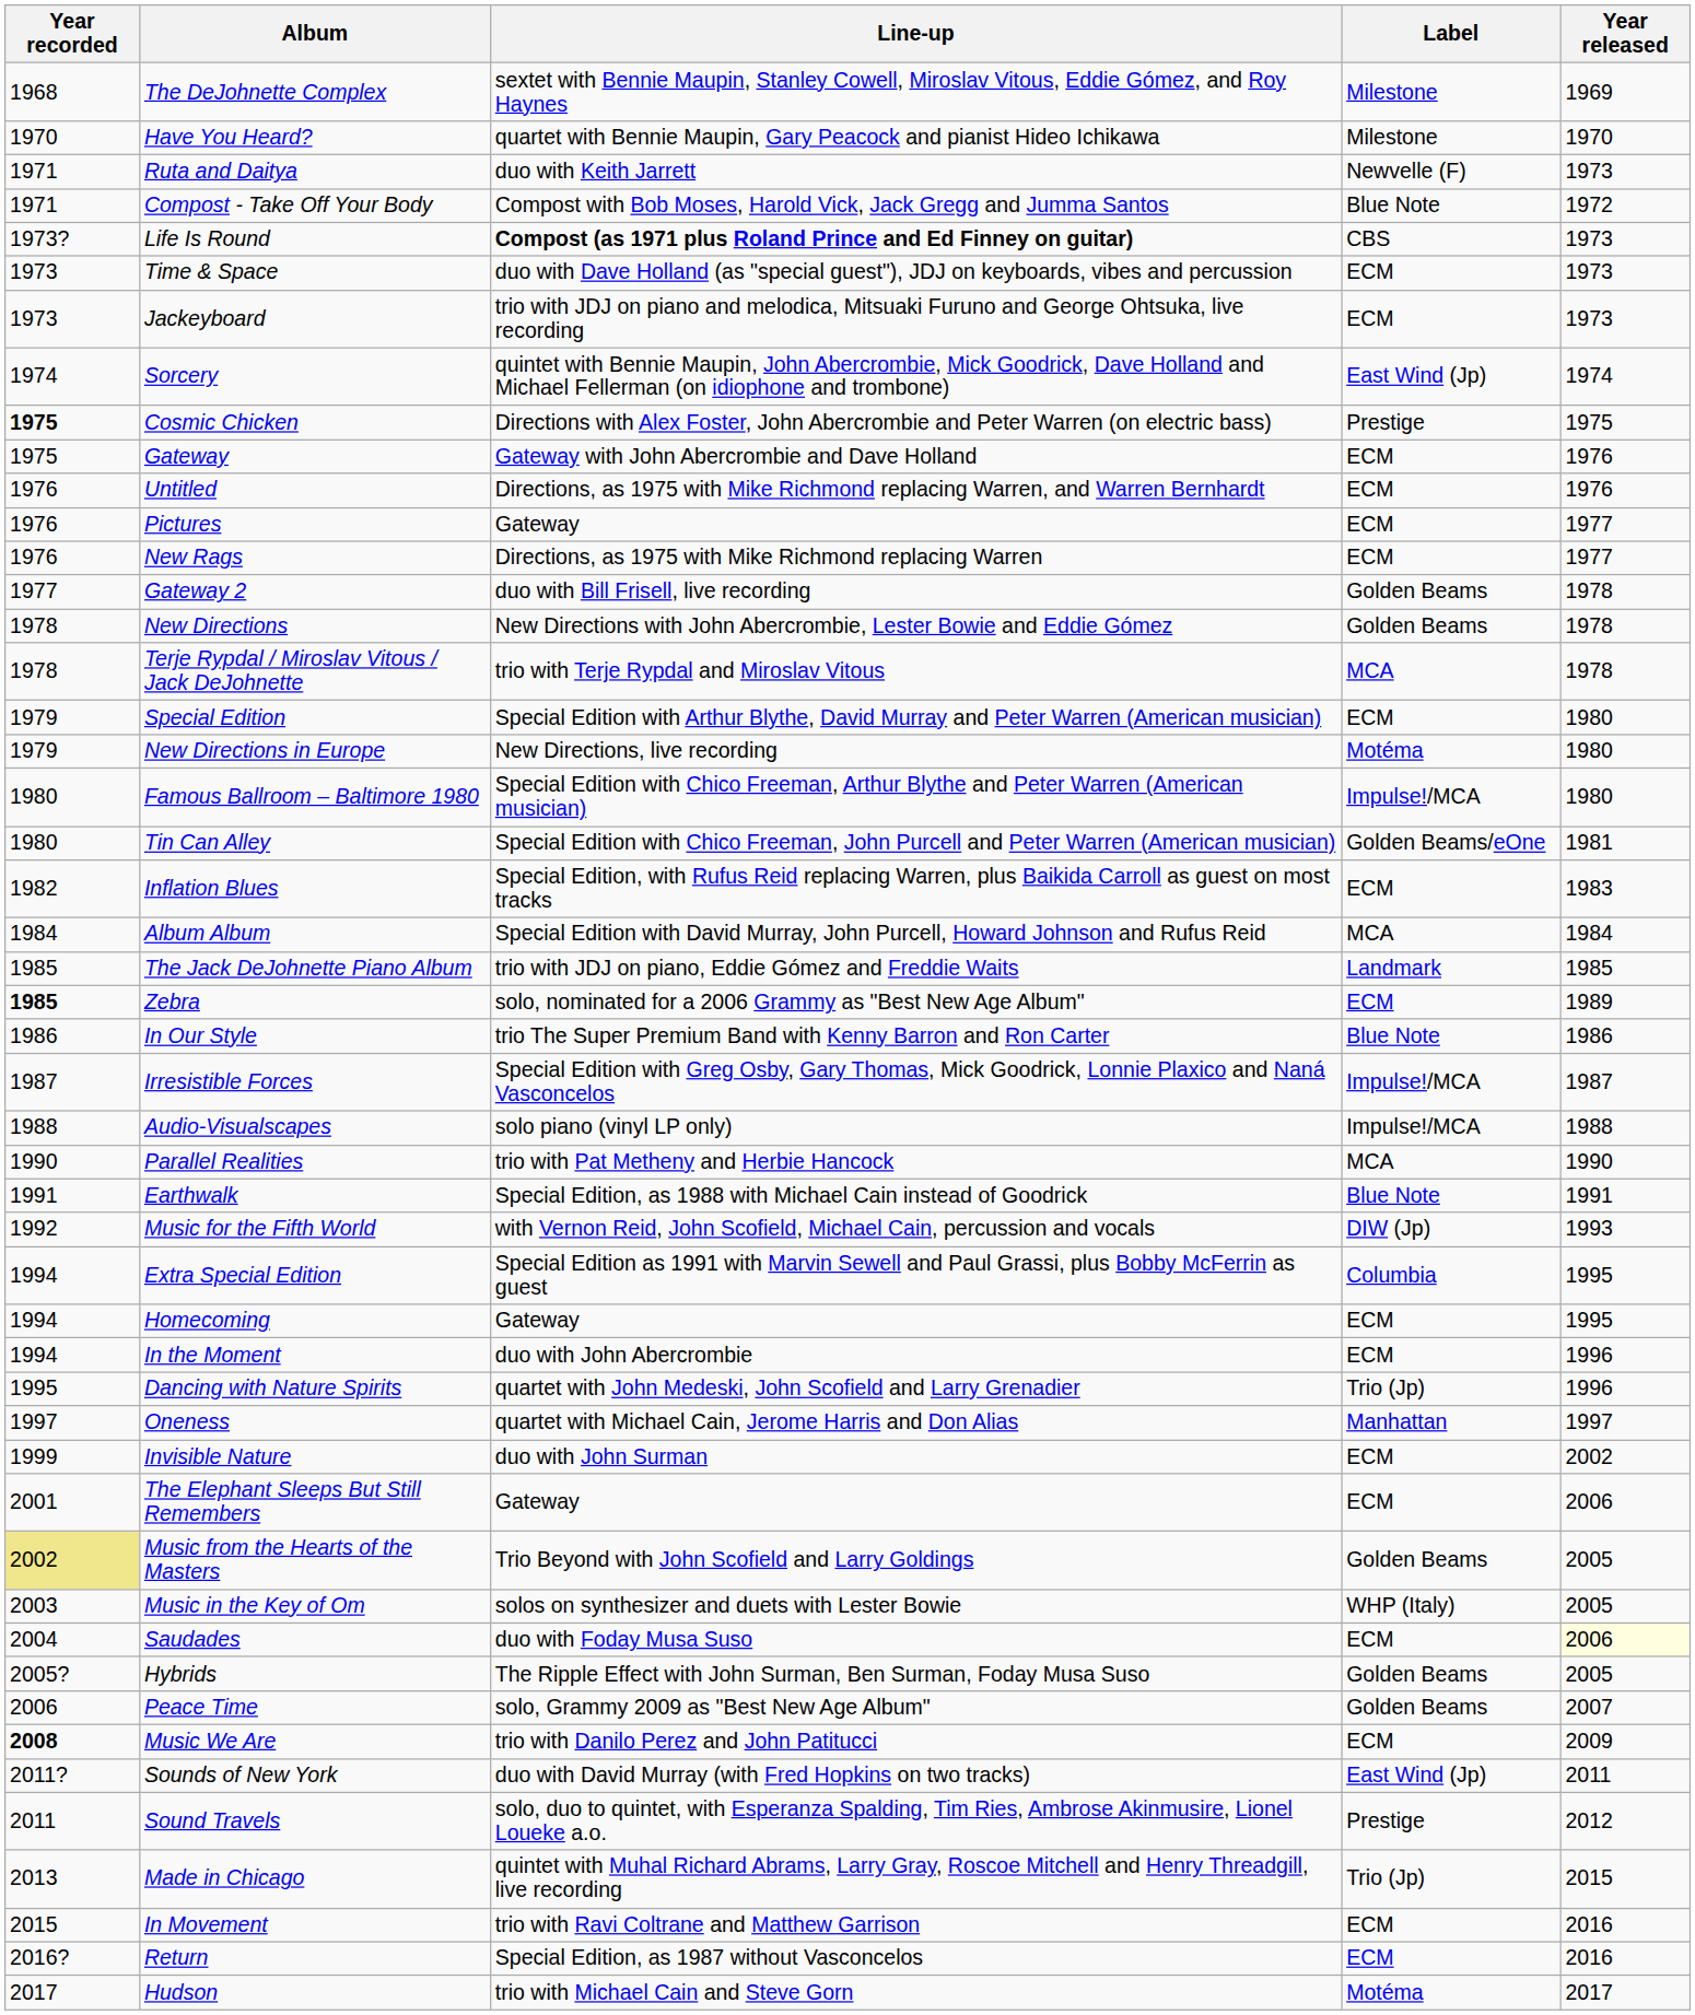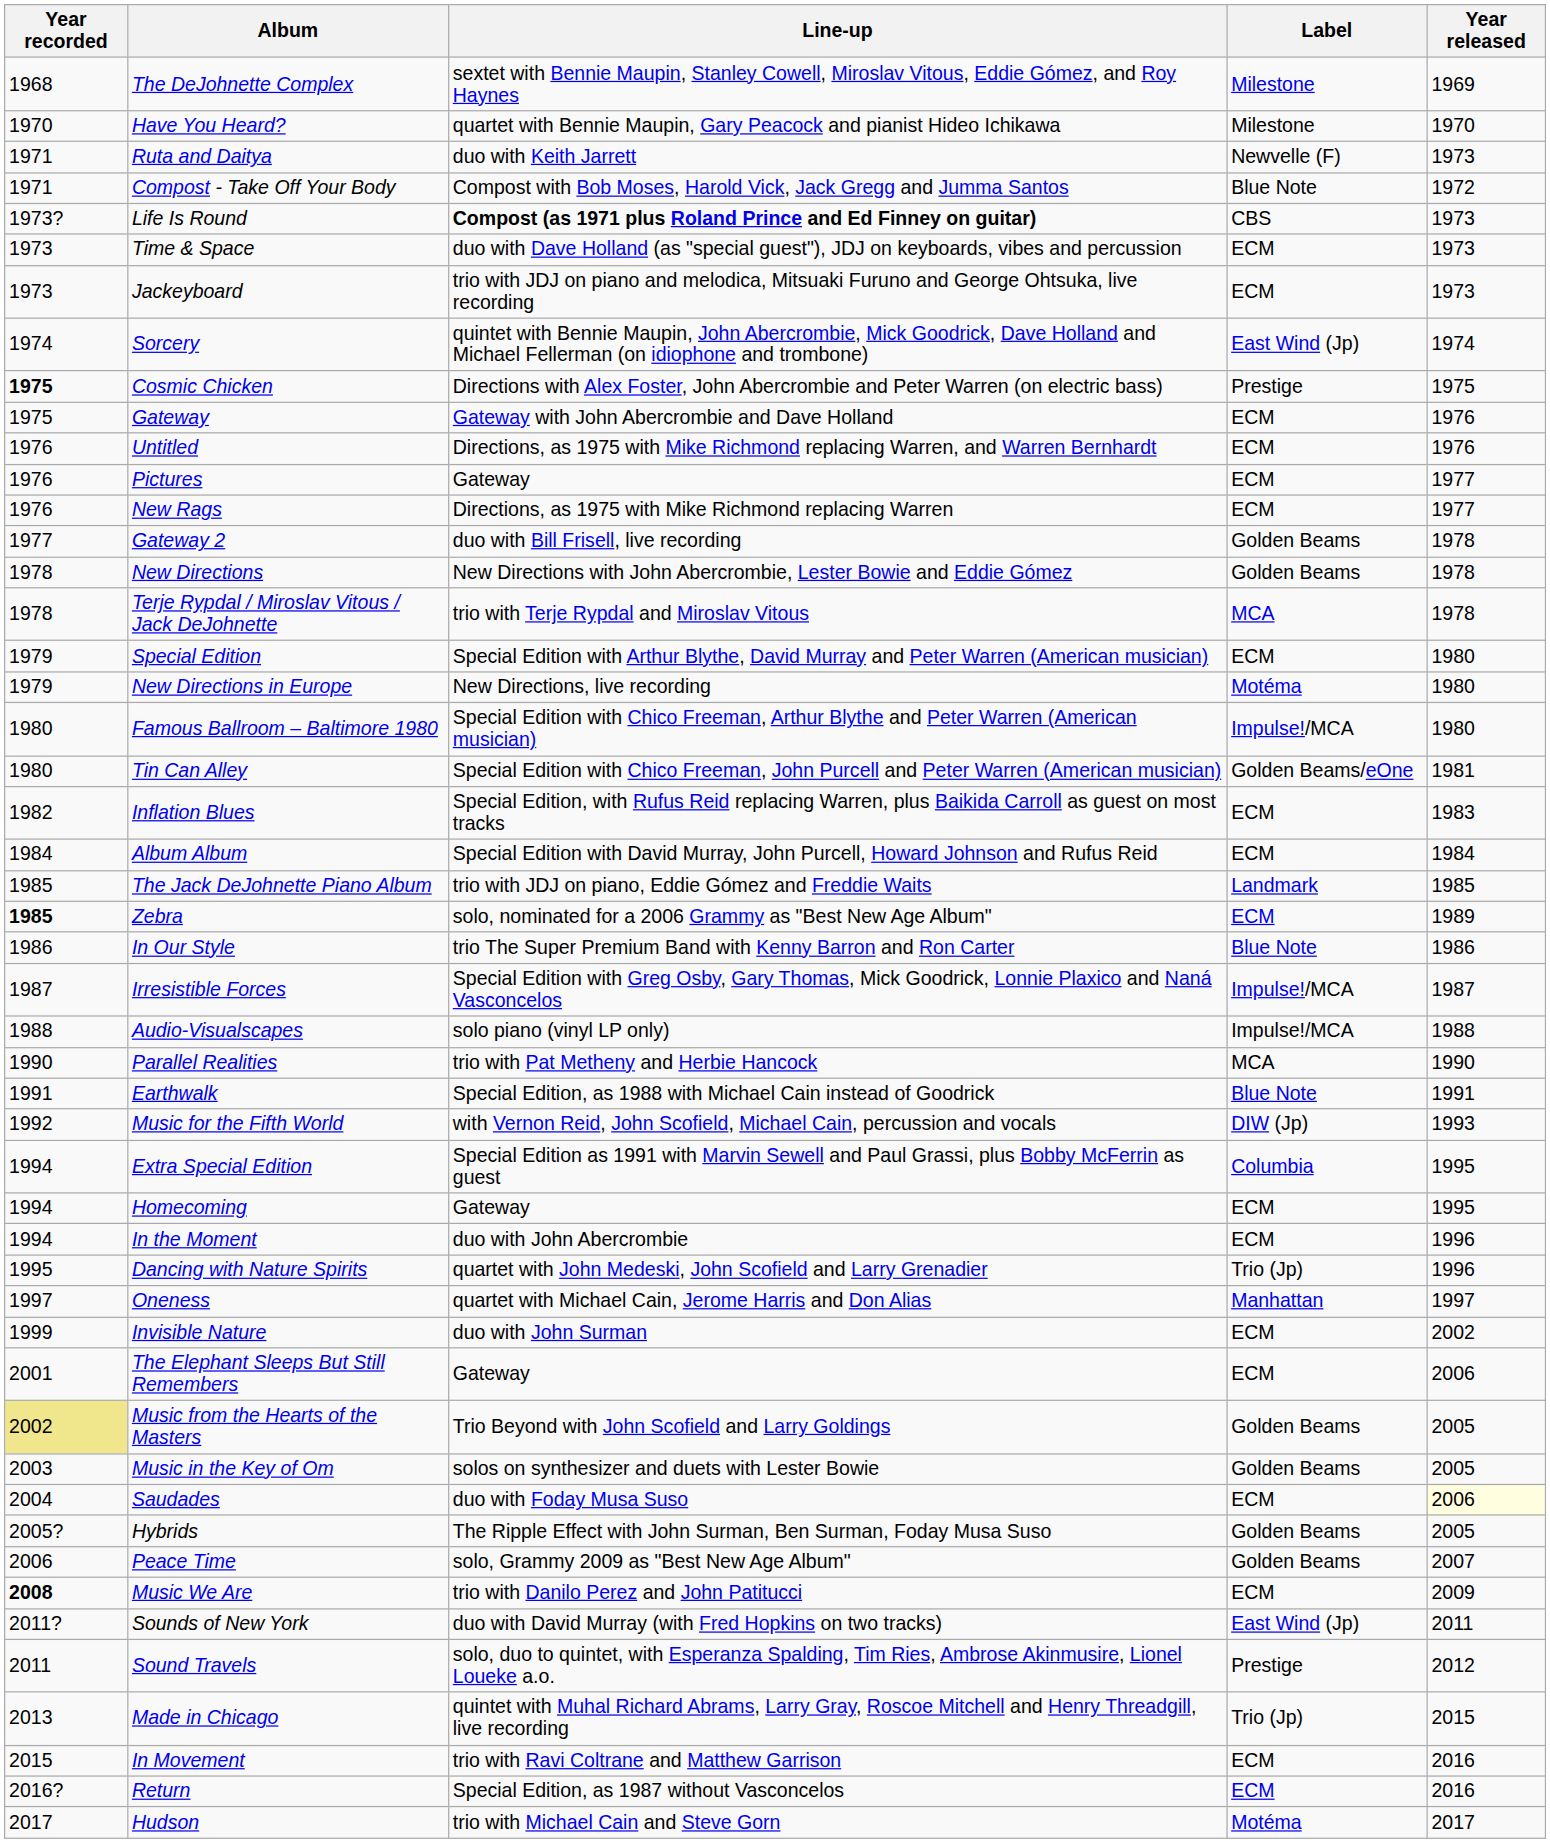Album Album | Label: MCA -> ECM
Music in the Key of Om | Label: WHP (Italy) -> Golden Beams
